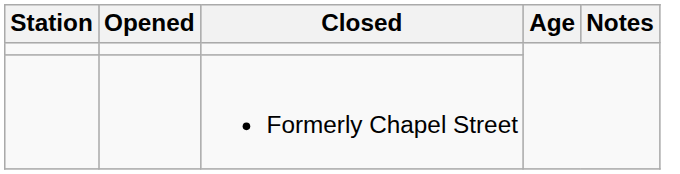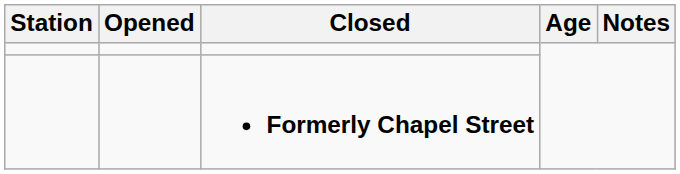Formerly Chapel Street | Closed: normal -> bold
